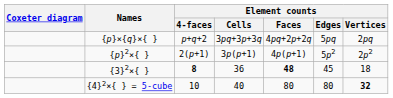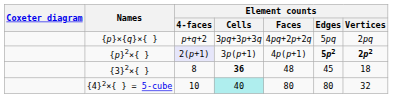{p}2×{ } | Element counts / 4-faces: no background -> lavender background
{p}2×{ } | Element counts / Edges: normal -> bold
{p}2×{ } | Element counts / Vertices: normal -> bold
{3}2×{ } | Element counts / 4-faces: bold -> normal
{3}2×{ } | Element counts / Cells: normal -> bold
{3}2×{ } | Element counts / Faces: bold -> normal
{4}2×{ } = 5-cube | Element counts / Cells: no background -> paleturquoise background
{4}2×{ } = 5-cube | Element counts / Vertices: bold -> normal
